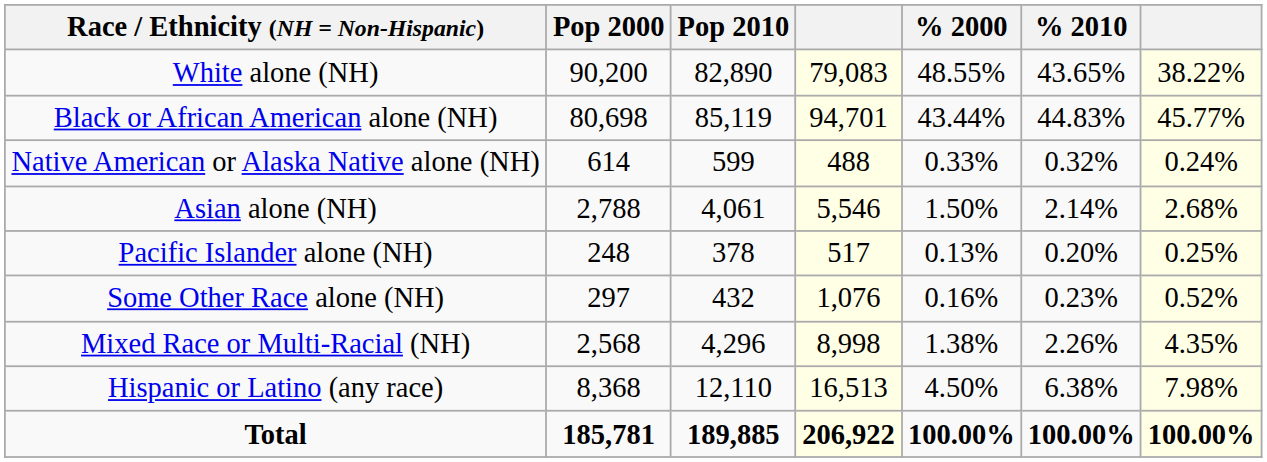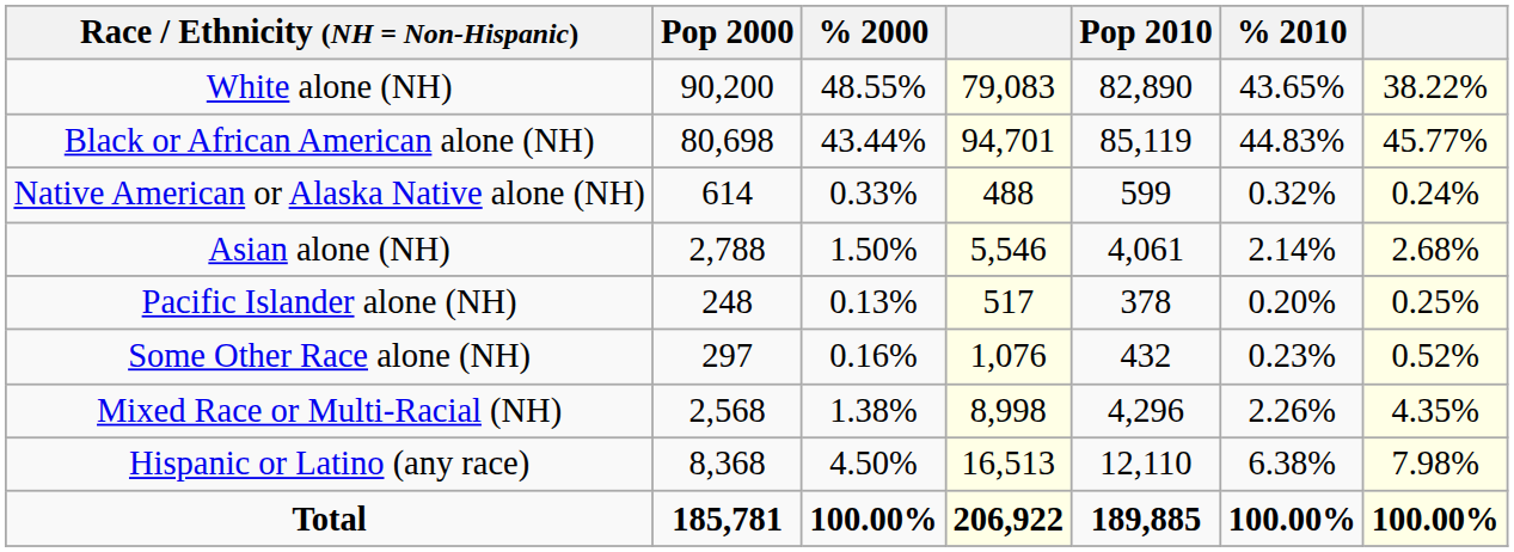columns swapped: Pop 2010 <-> % 2000
